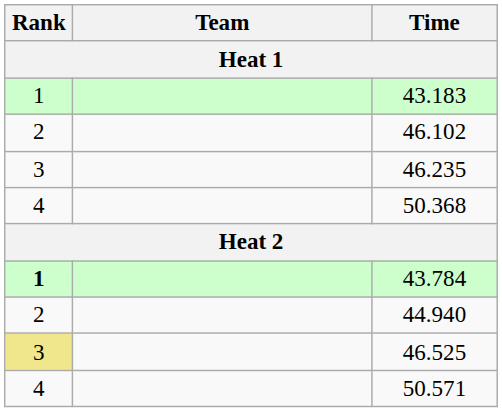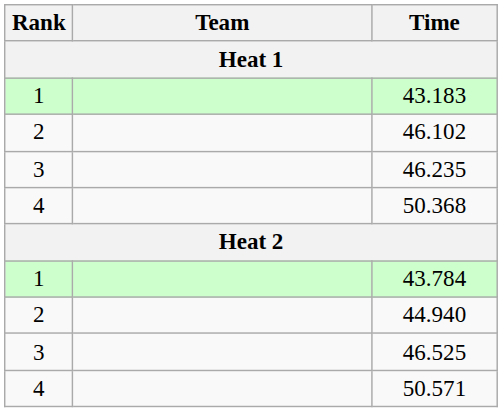43.784 | Rank: bold -> normal
46.525 | Rank: khaki background -> no background
